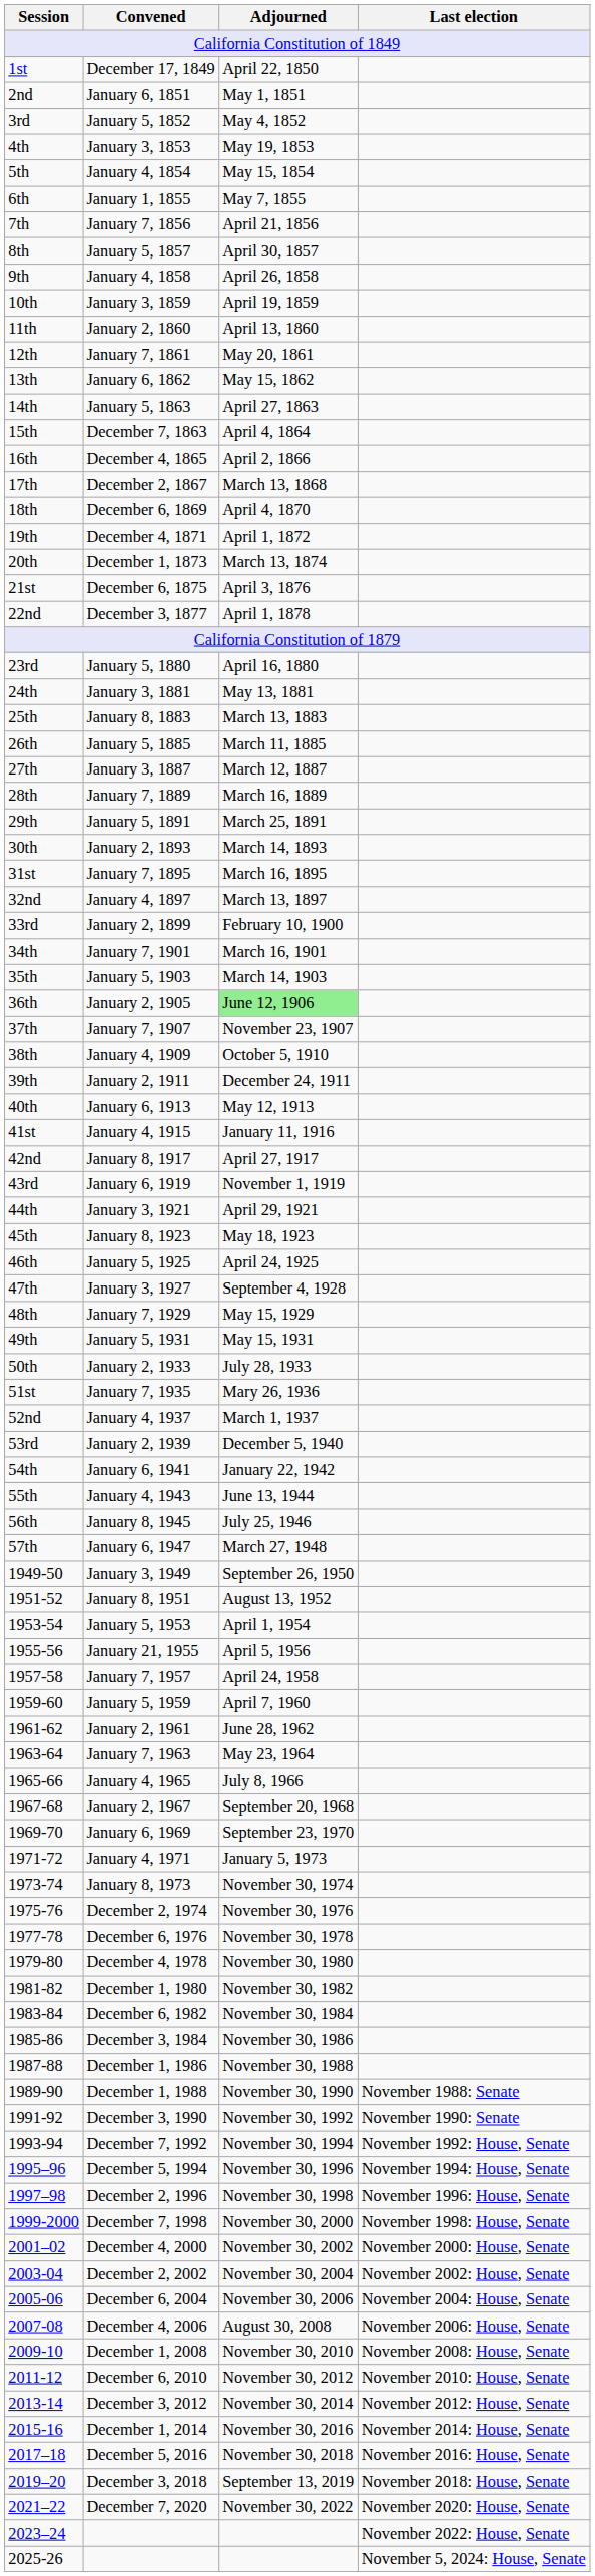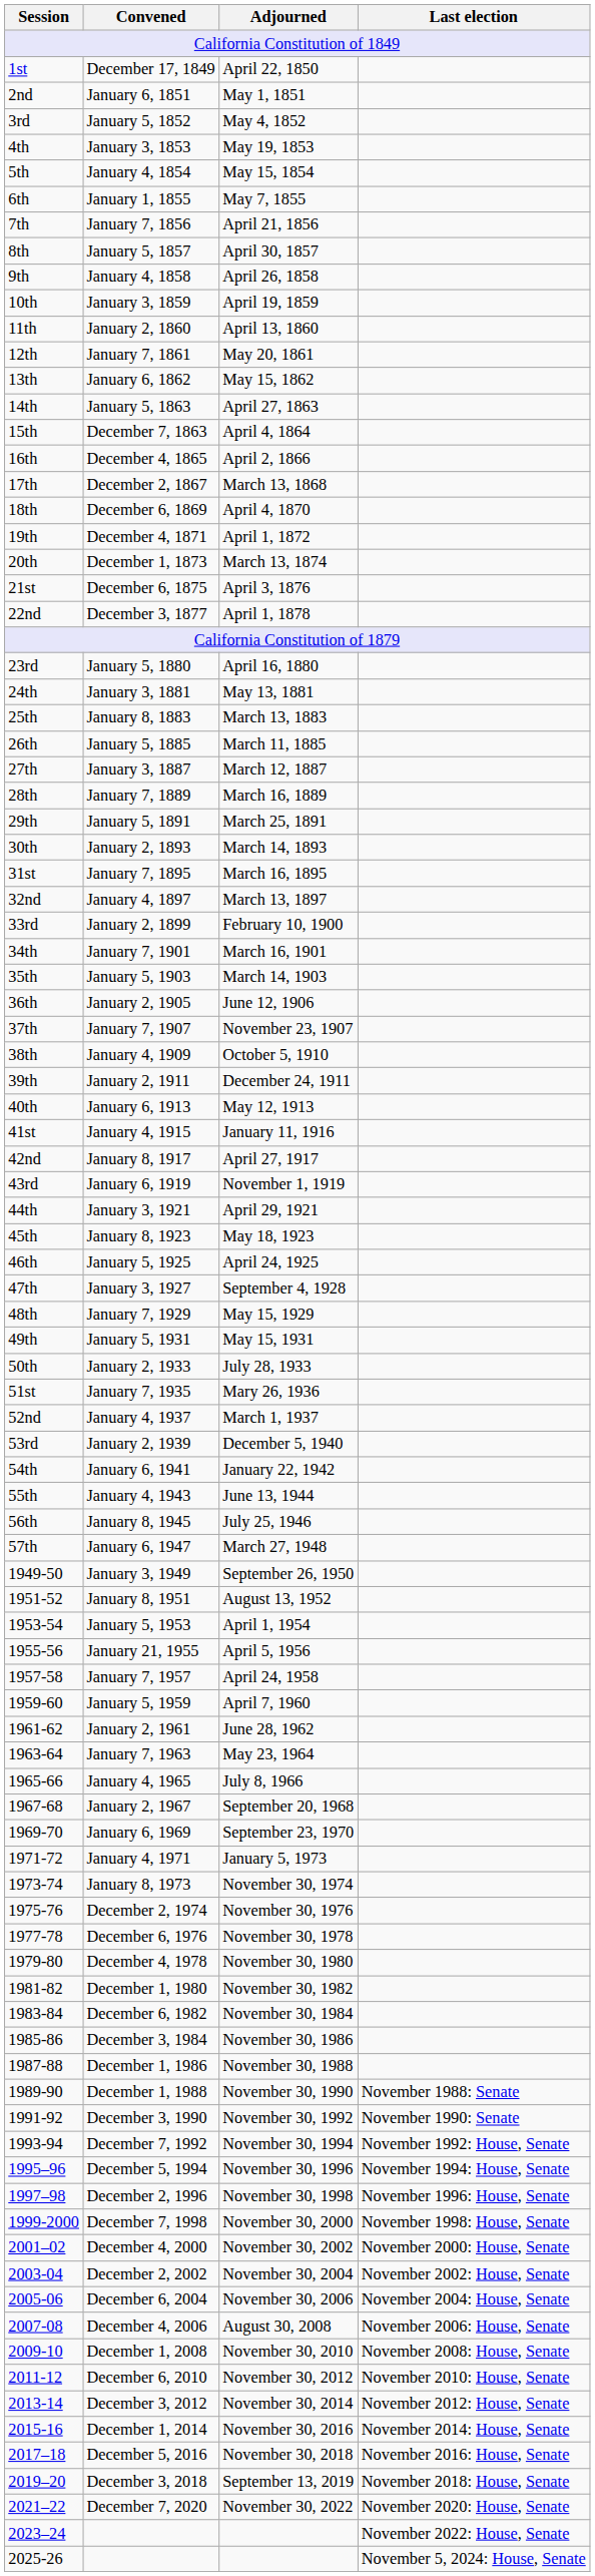36th | Adjourned: lightgreen background -> no background
